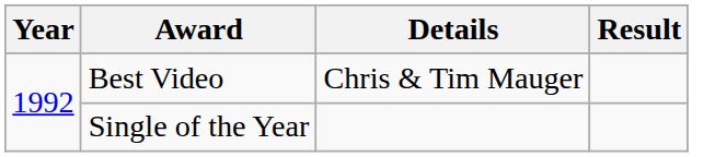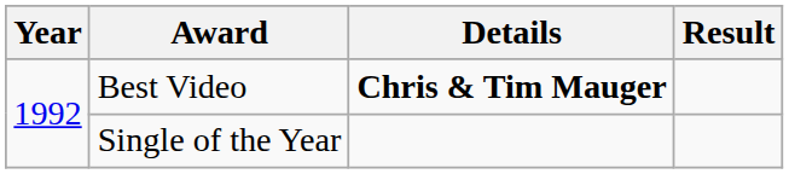Best Video | Details: normal -> bold
